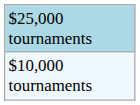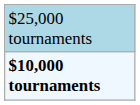row 2 | column 1: normal -> bold
